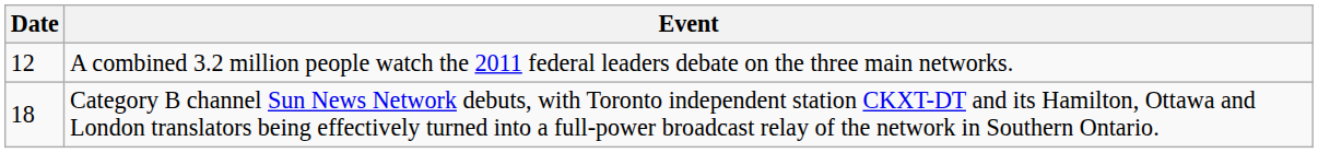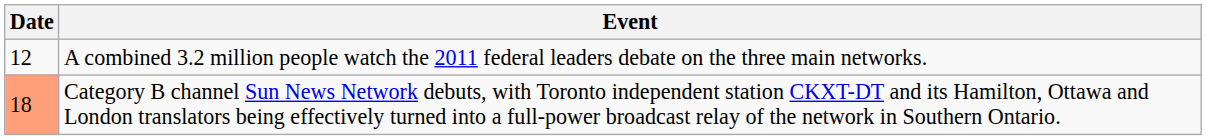row 3 | Date: no background -> lightsalmon background
